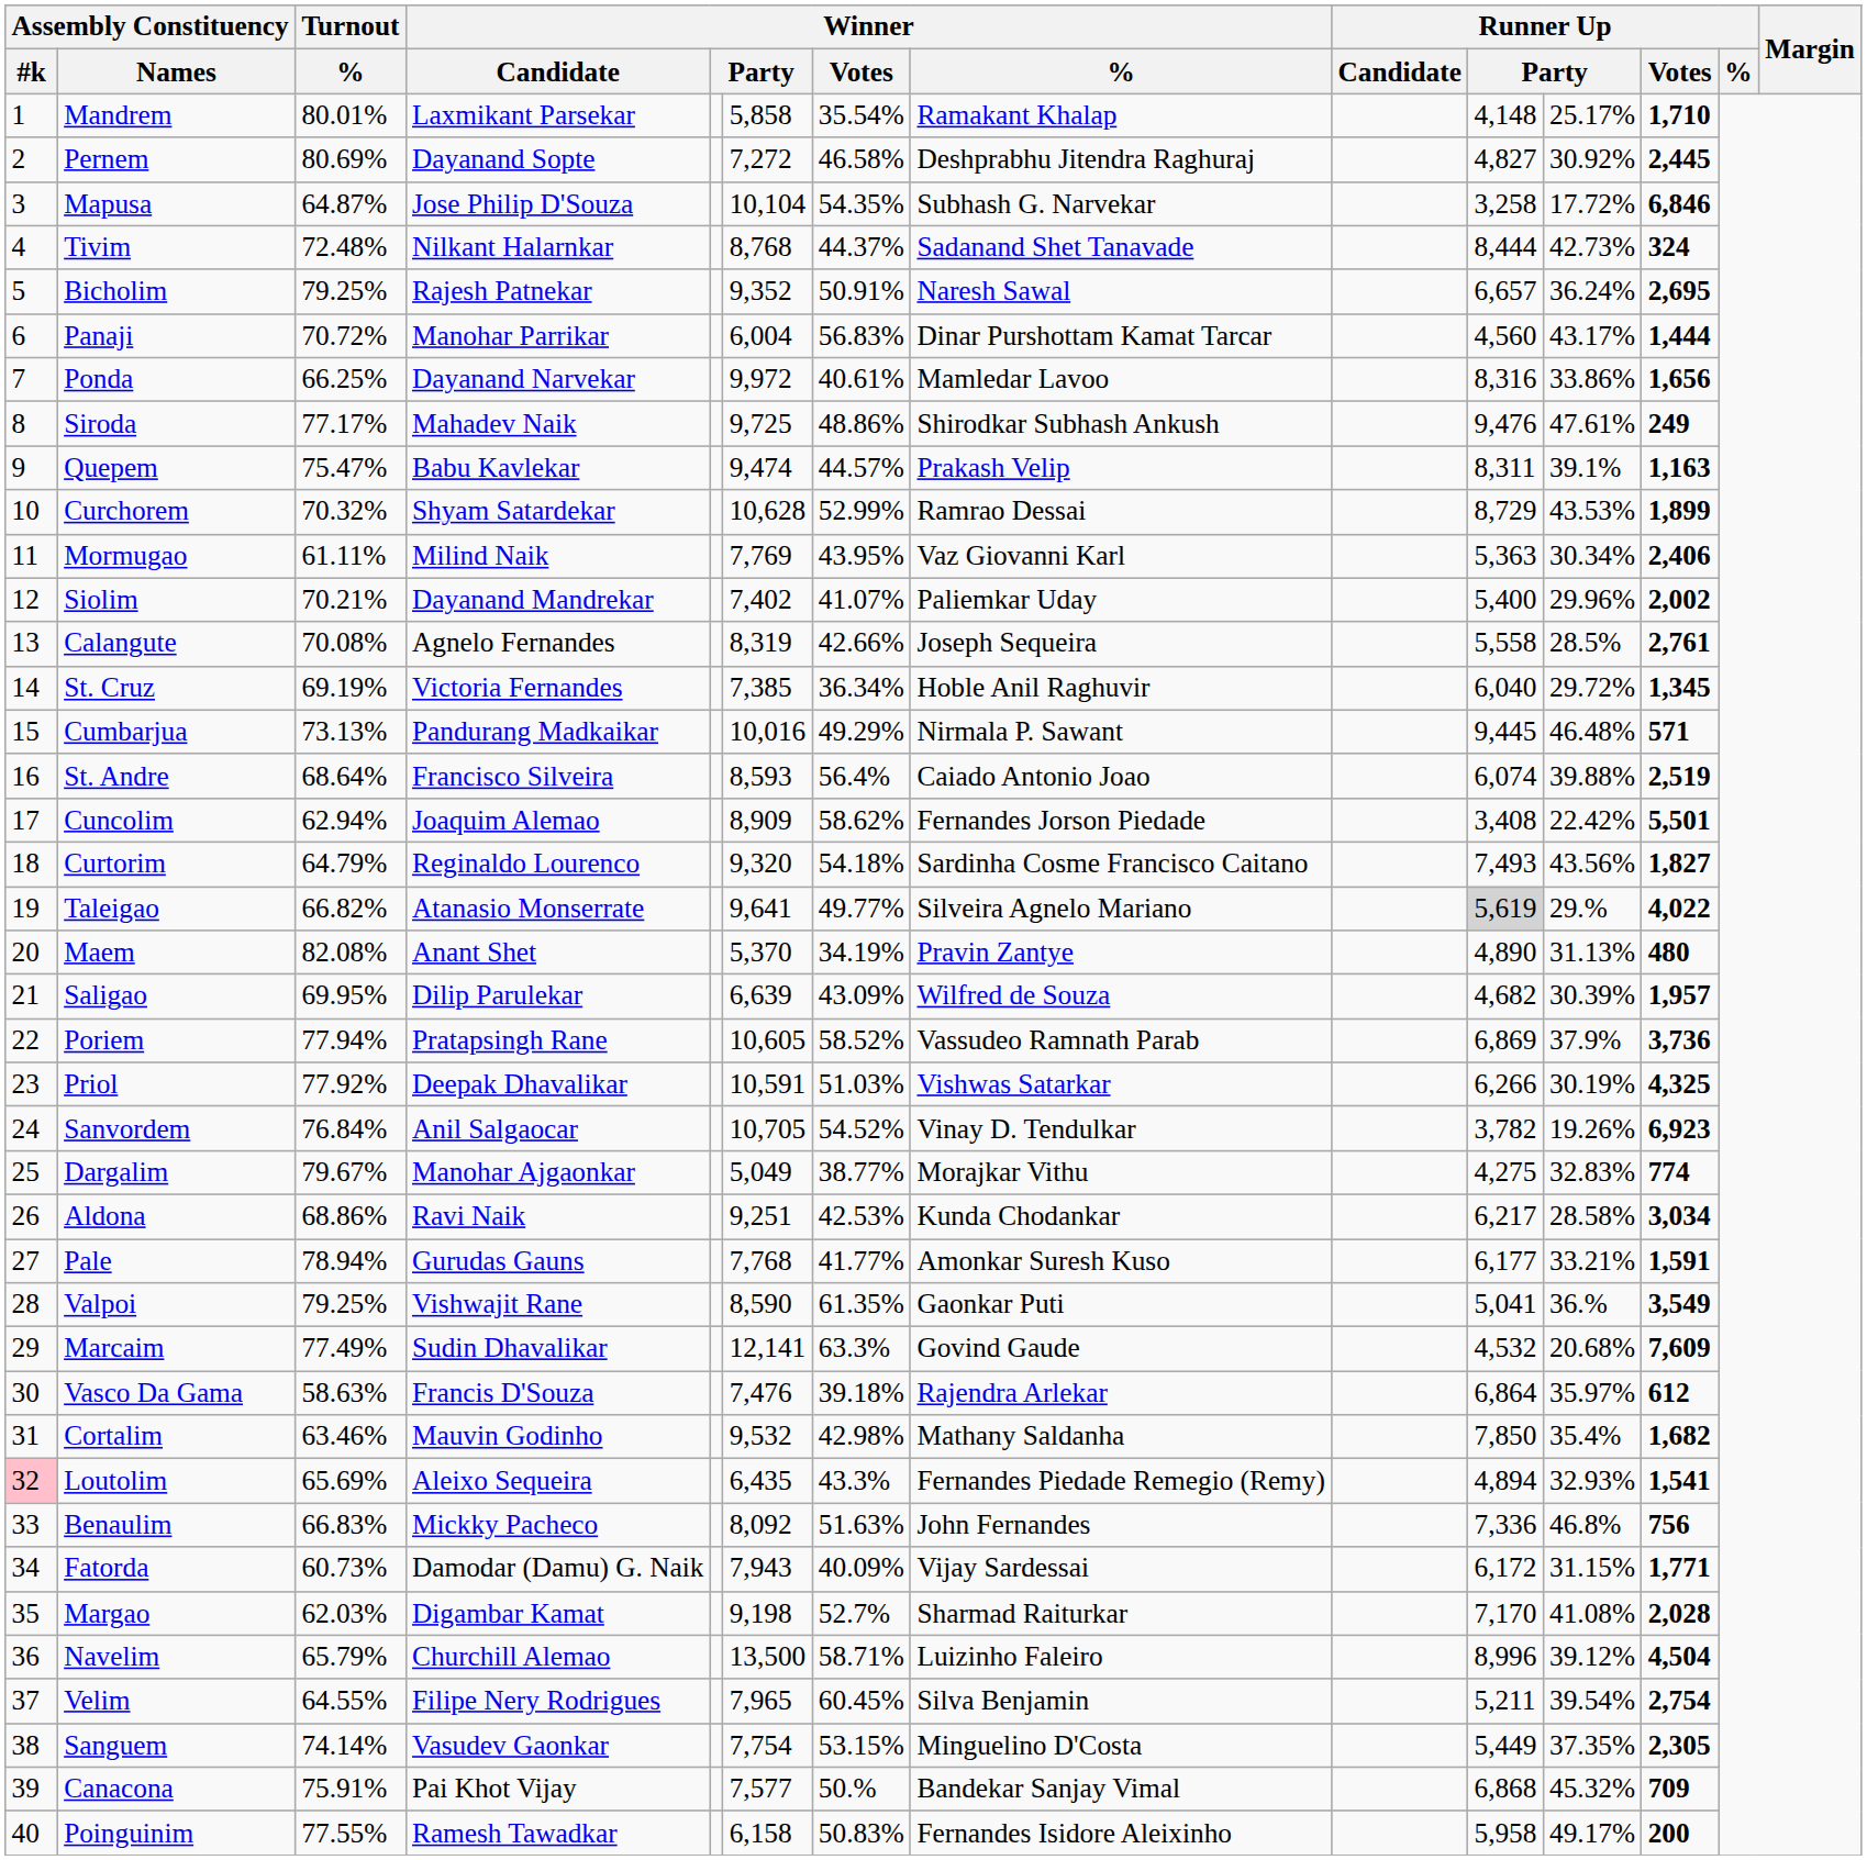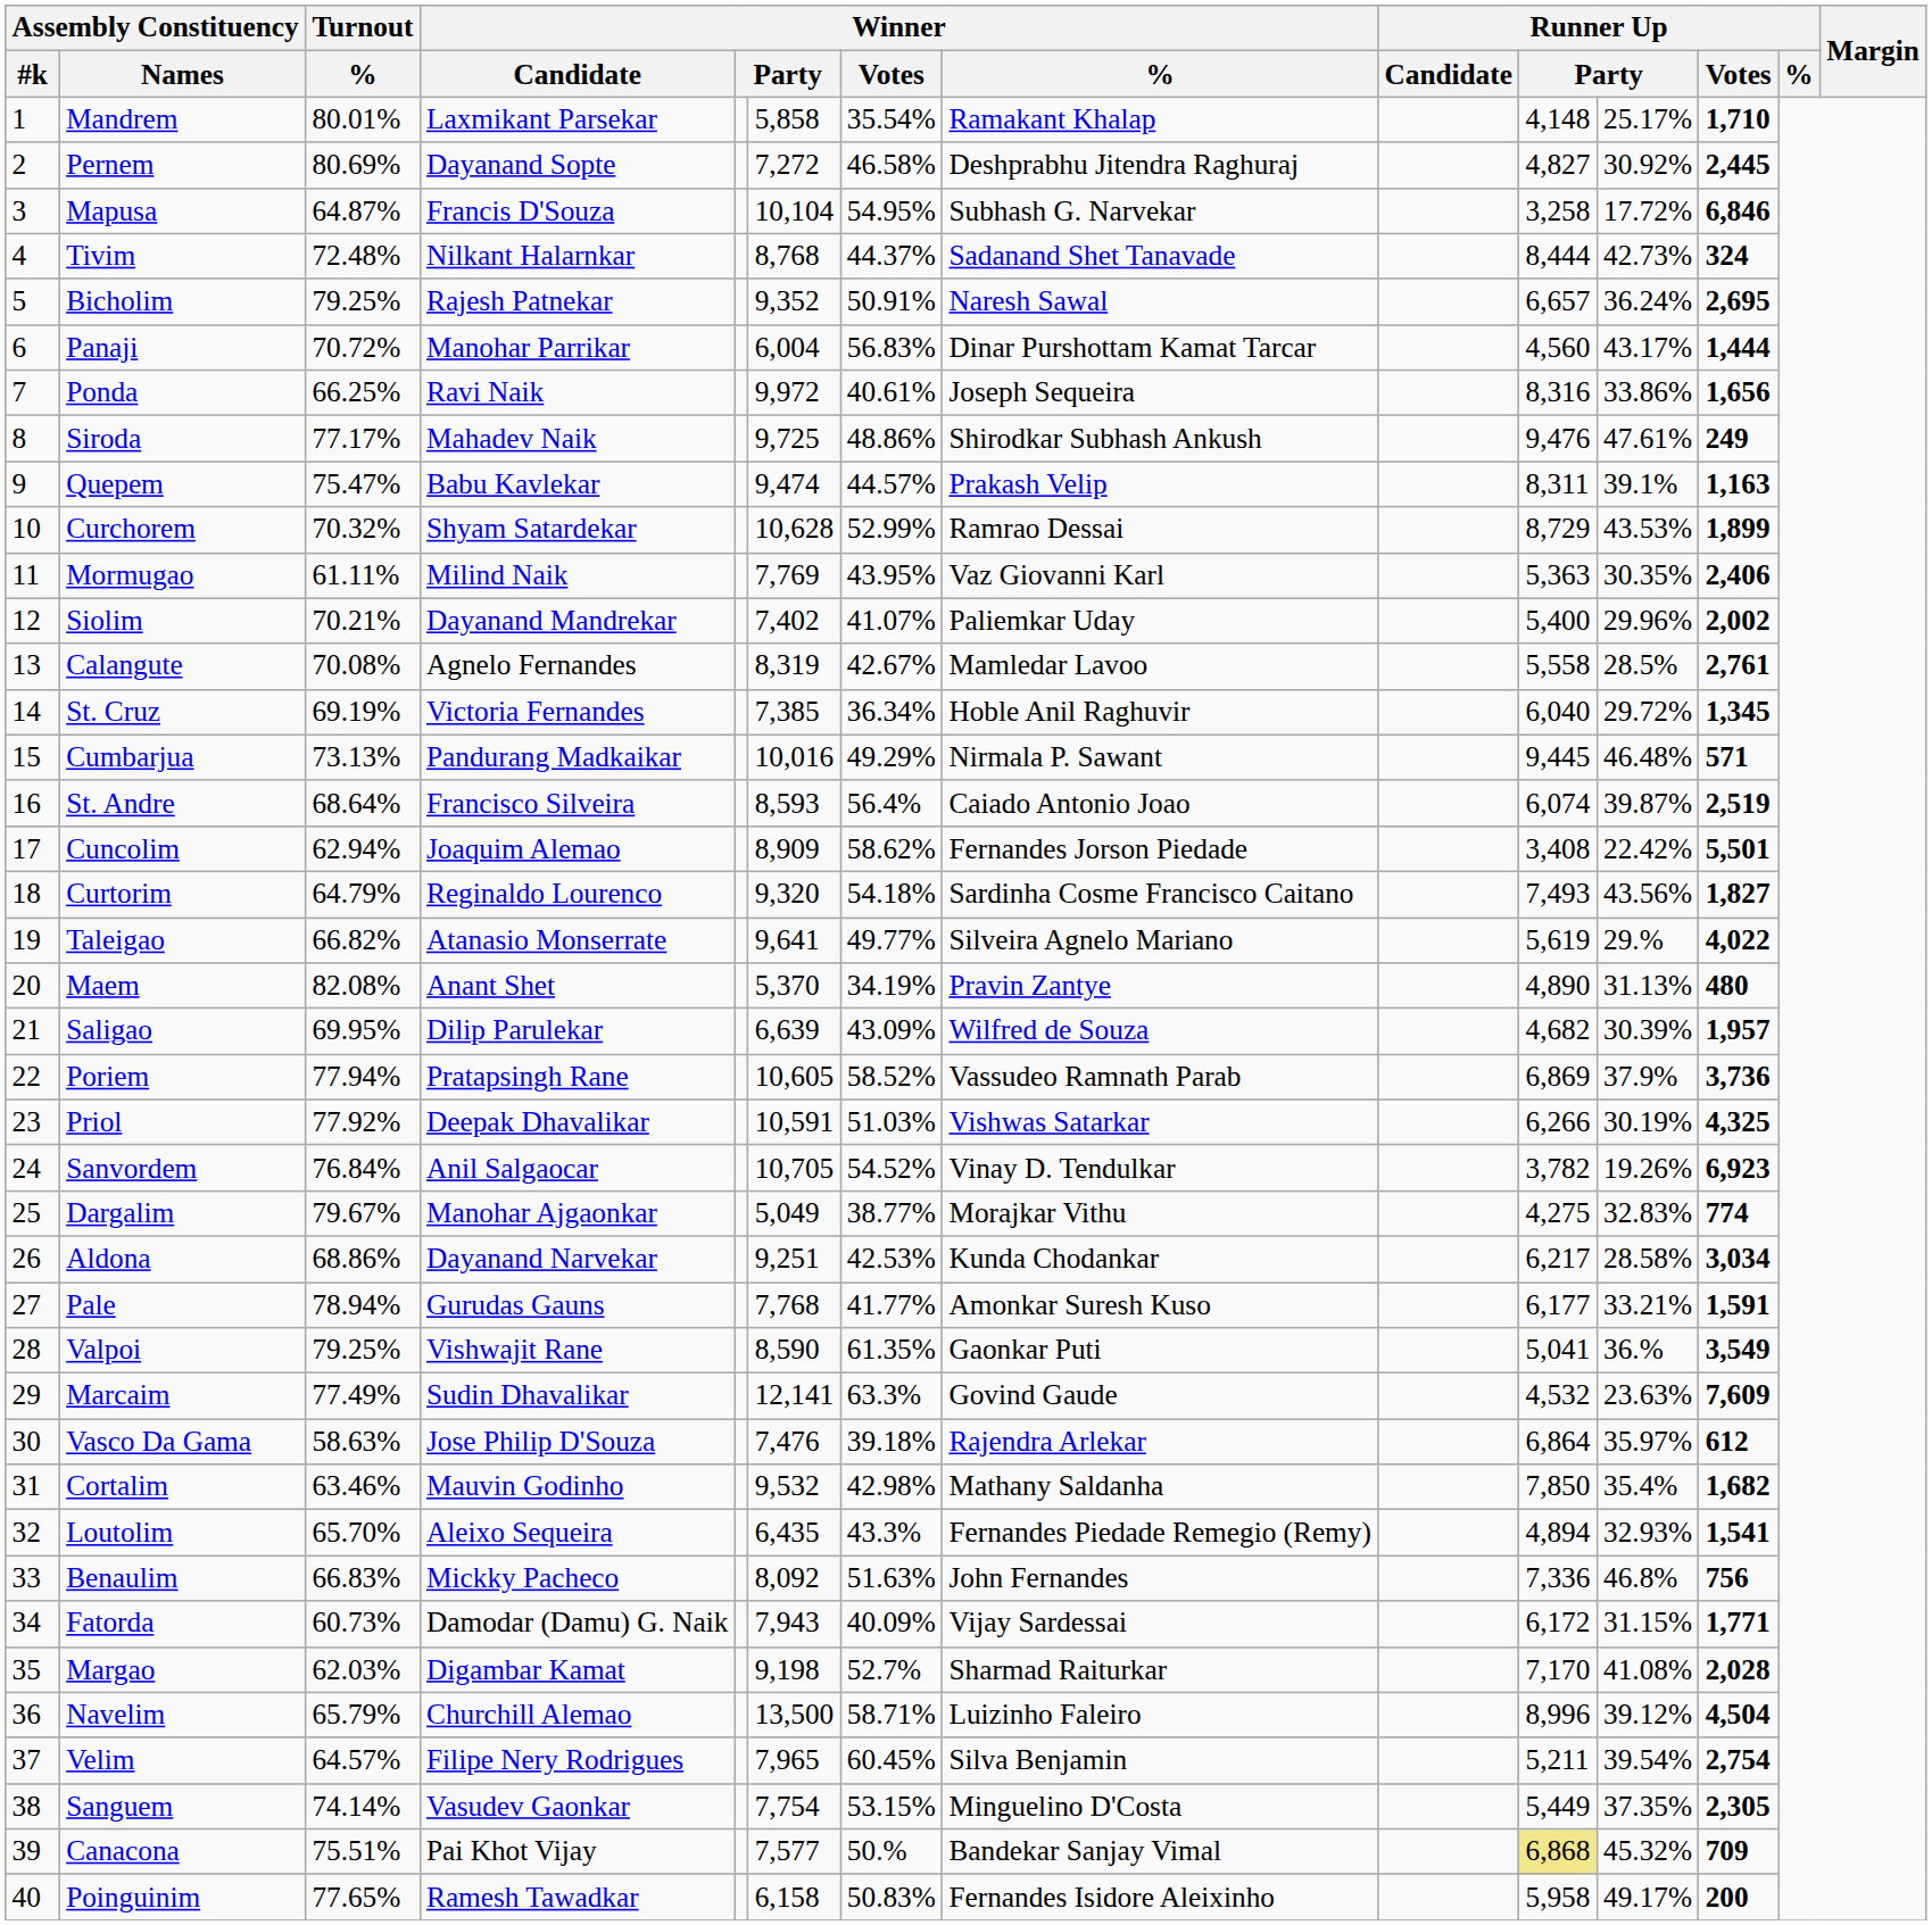Mapusa | Winner / Candidate: Jose Philip D'Souza -> Francis D'Souza
Mapusa | Winner / Votes: 54.35% -> 54.95%
Ponda | Winner / Candidate: Dayanand Narvekar -> Ravi Naik
Ponda | Winner / %: Mamledar Lavoo -> Joseph Sequeira
Mormugao | column 11: 30.34% -> 30.35%
Calangute | Winner / Votes: 42.66% -> 42.67%
Calangute | Winner / %: Joseph Sequeira -> Mamledar Lavoo
St. Andre | column 11: 39.88% -> 39.87%
Taleigao | column 10: lightgrey background -> no background
Aldona | Winner / Candidate: Ravi Naik -> Dayanand Narvekar
Marcaim | column 11: 20.68% -> 23.63%
Vasco Da Gama | Winner / Candidate: Francis D'Souza -> Jose Philip D'Souza
Loutolim | Assembly Constituency / #k: pink background -> no background
Loutolim | Turnout / %: 65.69% -> 65.70%
Velim | Turnout / %: 64.55% -> 64.57%
Canacona | Turnout / %: 75.91% -> 75.51%
Canacona | column 10: no background -> khaki background
Poinguinim | Turnout / %: 77.55% -> 77.65%
